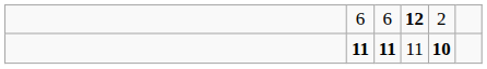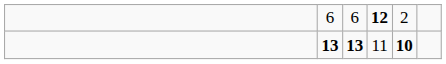row 2 | column 2: 11 -> 13
row 2 | column 3: 11 -> 13
